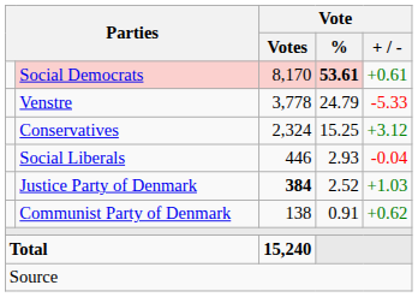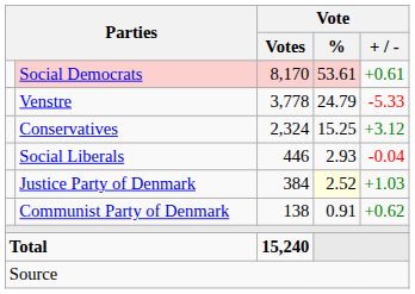Social Democrats | Vote / %: bold -> normal
Justice Party of Denmark | Vote / Votes: bold -> normal
Justice Party of Denmark | Vote / %: no background -> lightyellow background
